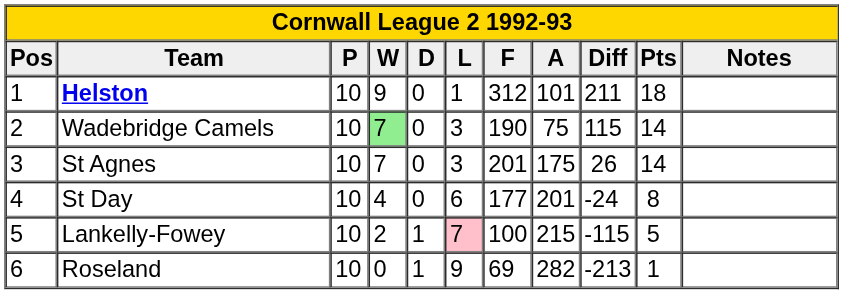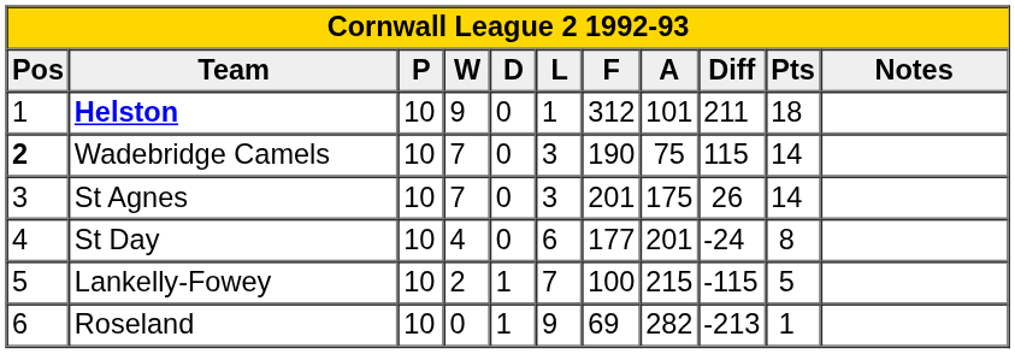Wadebridge Camels | Pos: normal -> bold
Wadebridge Camels | W: lightgreen background -> no background
Lankelly-Fowey | L: pink background -> no background
